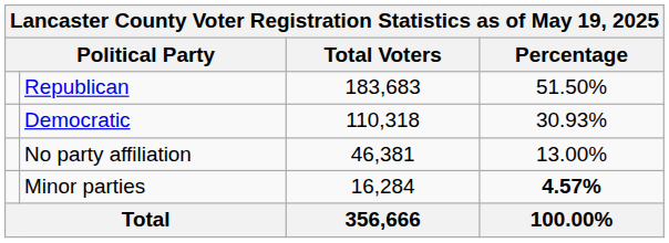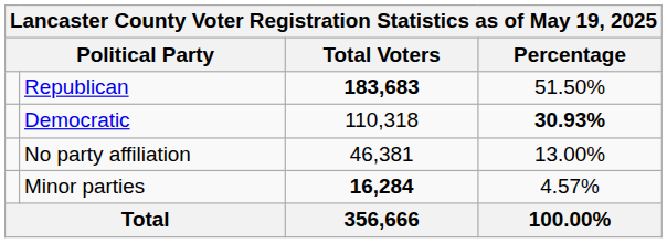Republican | Total Voters: normal -> bold
Democratic | Percentage: normal -> bold
Minor parties | Total Voters: normal -> bold
Minor parties | Percentage: bold -> normal
